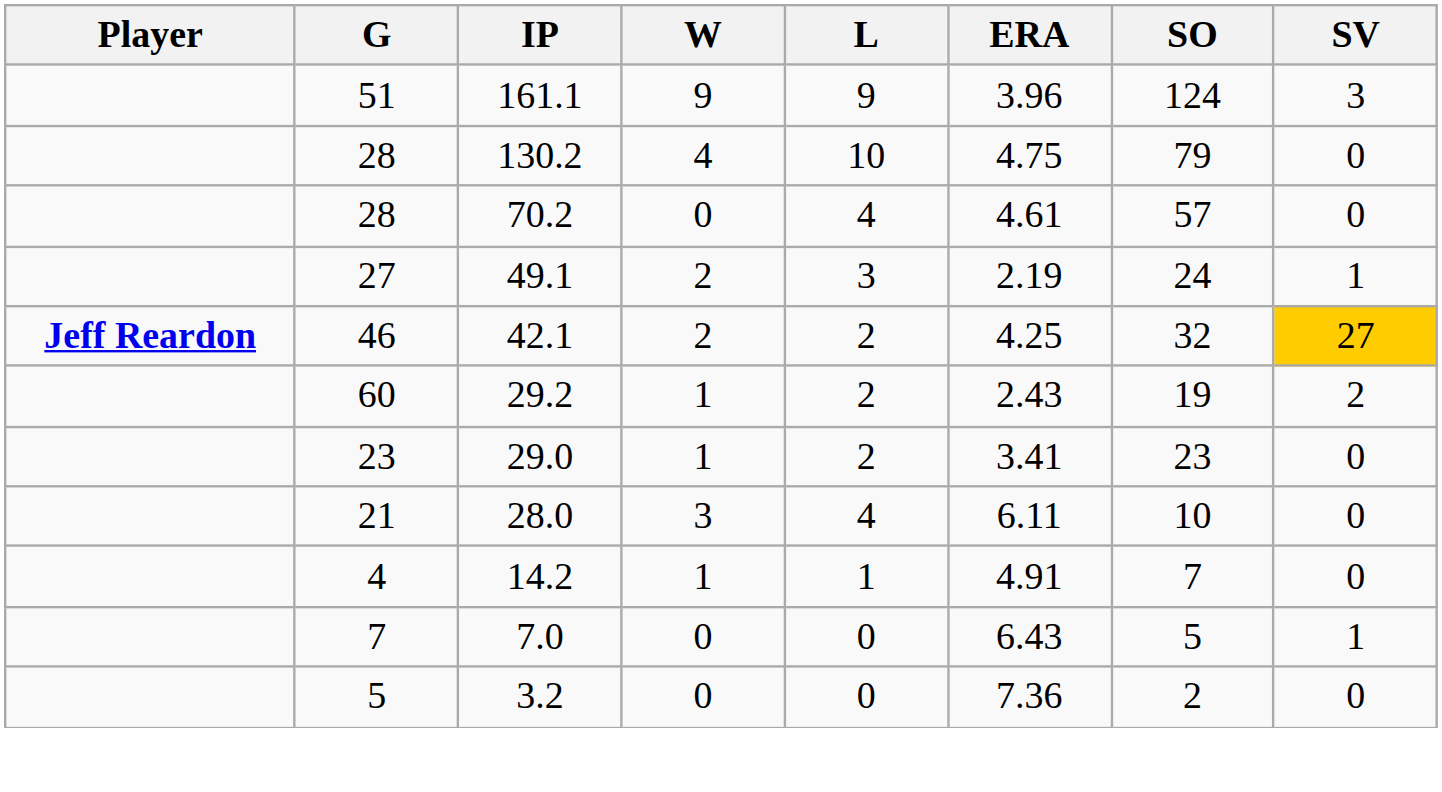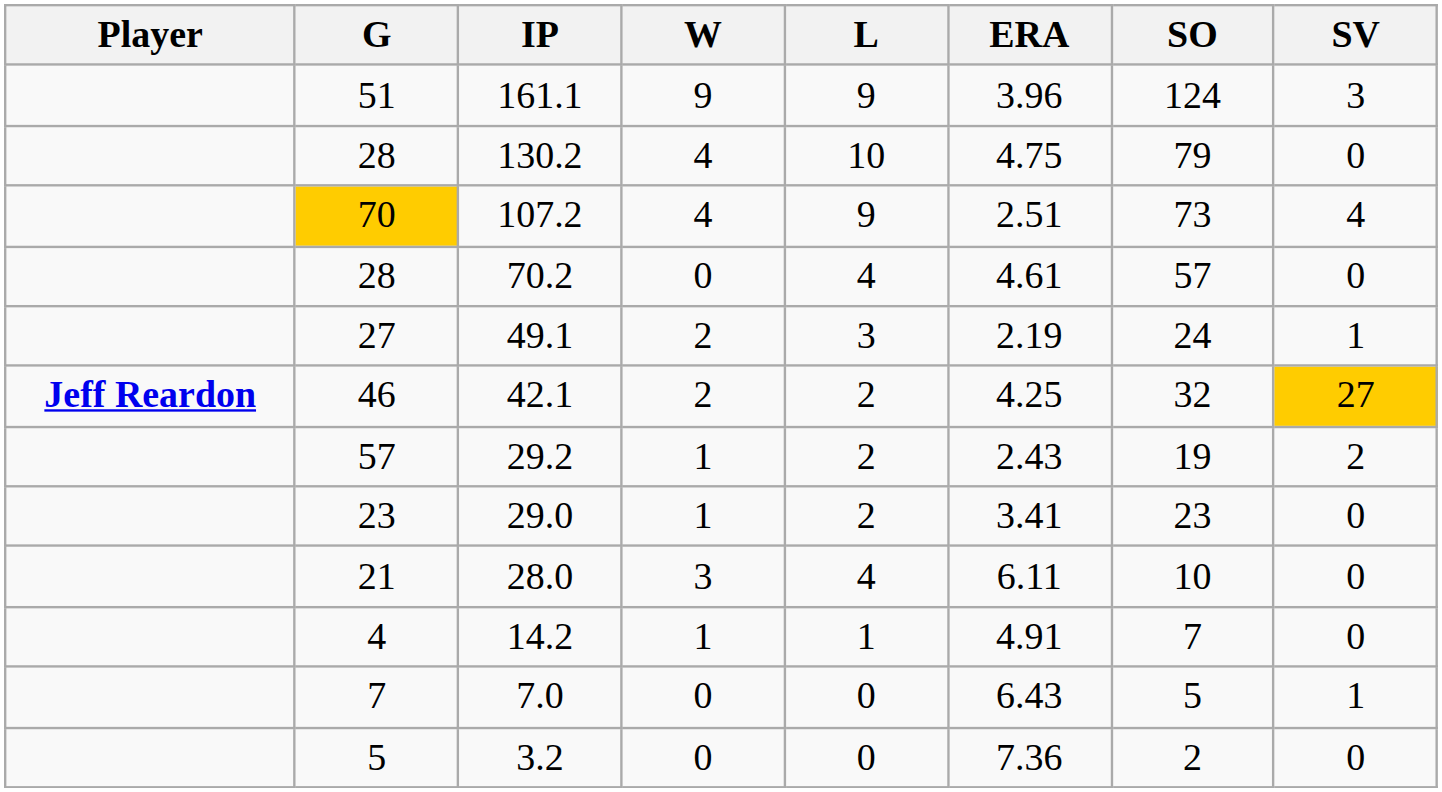+ row: 70 | 107.2 | 4 | 9 | 2.51 | 73 | 4
29.2 | G: 60 -> 57
